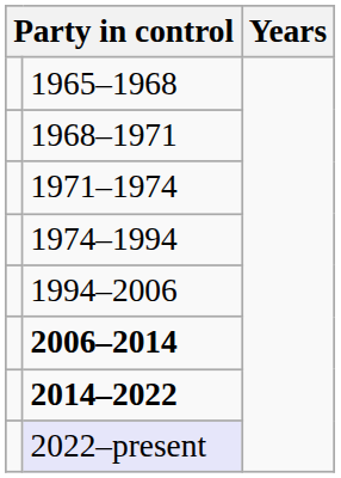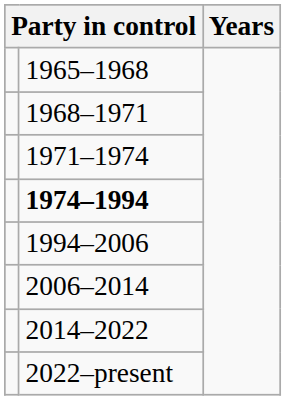1974–1994 | column 2: normal -> bold
2006–2014 | column 2: bold -> normal
2014–2022 | column 2: bold -> normal
2022–present | column 2: lavender background -> no background
